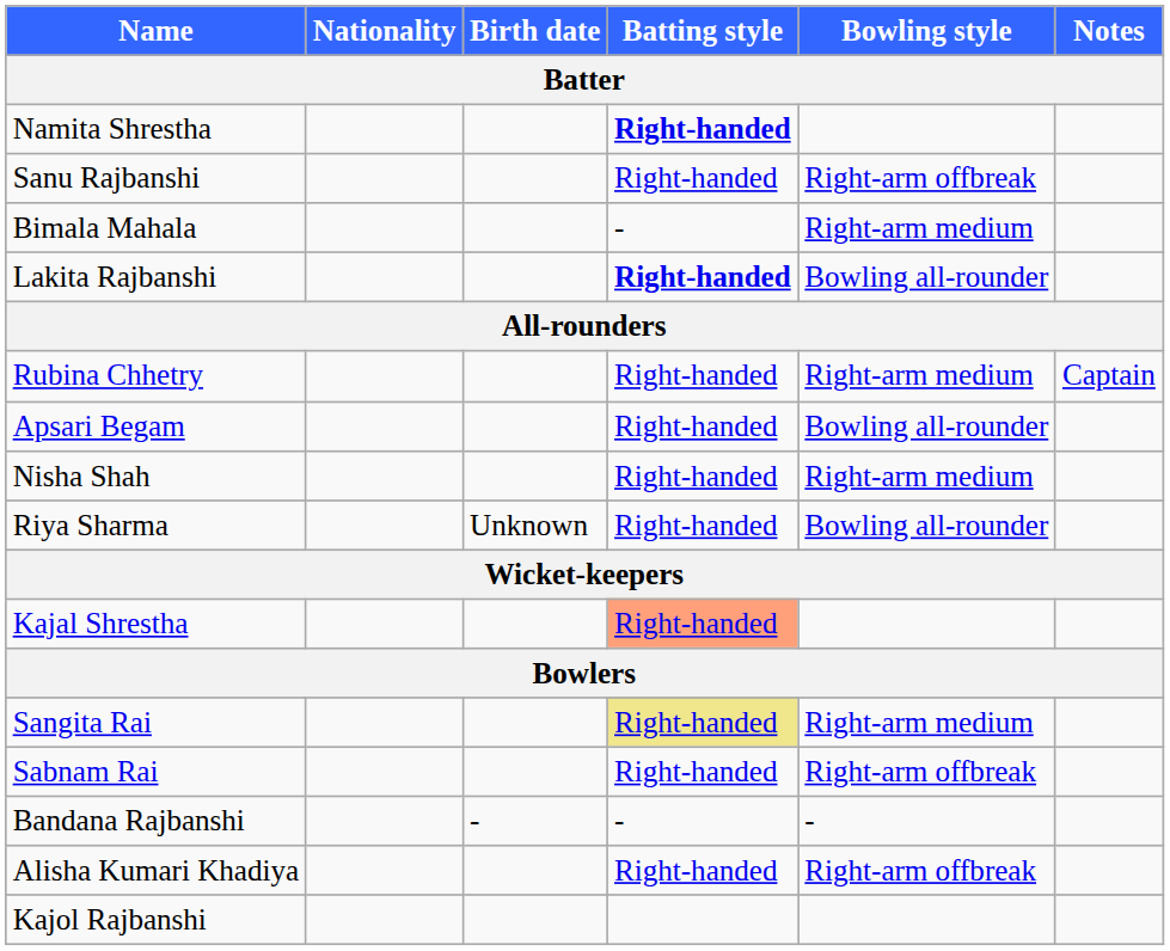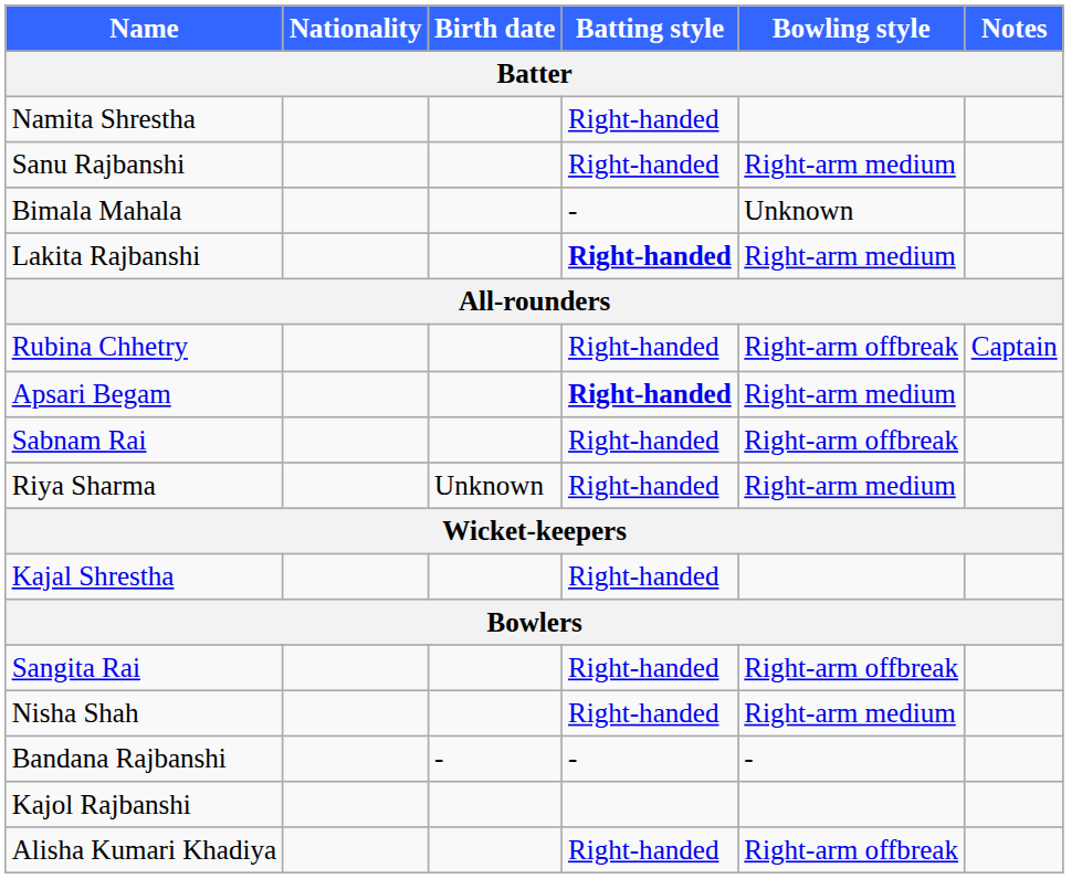Namita Shrestha | Batting style: bold -> normal
Sanu Rajbanshi | Bowling style: Right-arm offbreak -> Right-arm medium
Bimala Mahala | Bowling style: Right-arm medium -> Unknown
Lakita Rajbanshi | Bowling style: Bowling all-rounder -> Right-arm medium
Rubina Chhetry | Bowling style: Right-arm medium -> Right-arm offbreak
Apsari Begam | Batting style: normal -> bold
Apsari Begam | Bowling style: Bowling all-rounder -> Right-arm medium
rows swapped: Nisha Shah <-> Sabnam Rai
Riya Sharma | Bowling style: Bowling all-rounder -> Right-arm medium
Kajal Shrestha | Batting style: lightsalmon background -> no background
Sangita Rai | Batting style: khaki background -> no background
Sangita Rai | Bowling style: Right-arm medium -> Right-arm offbreak
rows swapped: Alisha Kumari Khadiya <-> Kajol Rajbanshi
